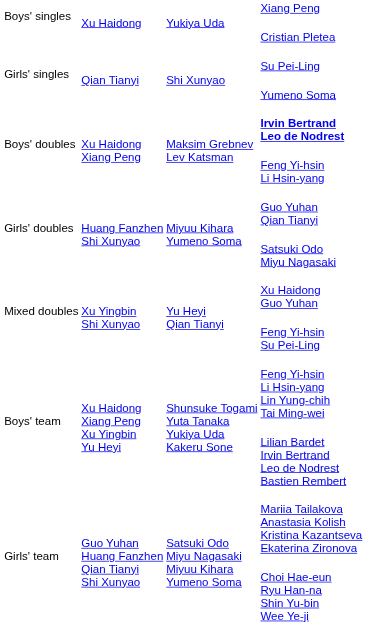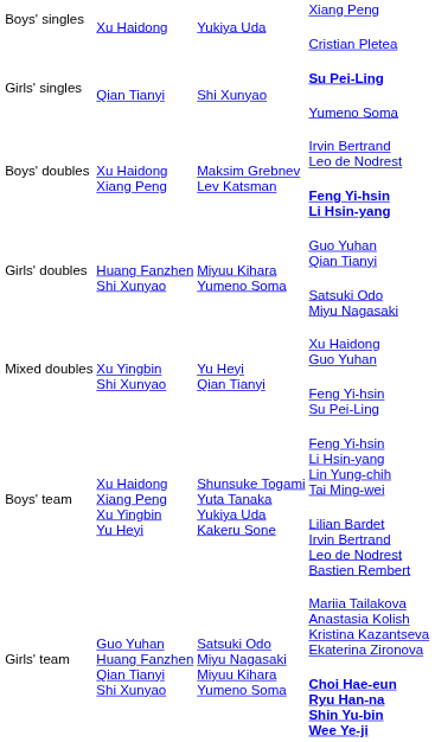Su Pei-Ling | column 4: normal -> bold
Irvin Bertrand Leo de Nodrest | column 4: bold -> normal
Feng Yi-hsin Li Hsin-yang | column 4: normal -> bold
Choi Hae-eun Ryu Han-na Shin Yu-bin Wee Ye-ji | column 4: normal -> bold
